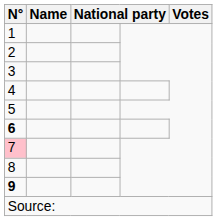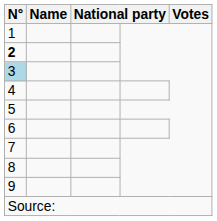2 | N°: normal -> bold
3 | N°: no background -> lightblue background
6 | N°: bold -> normal
7 | N°: pink background -> no background
9 | N°: bold -> normal
